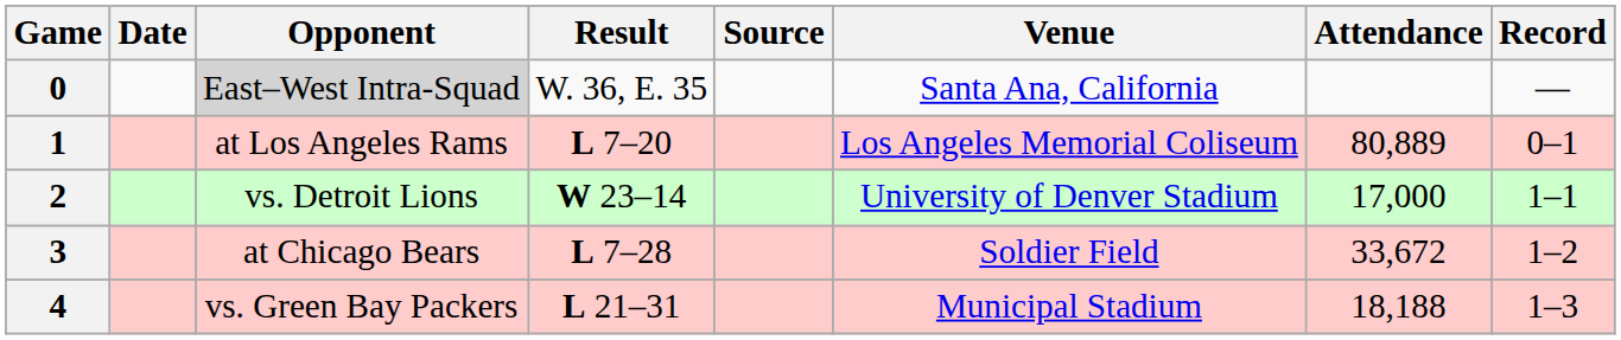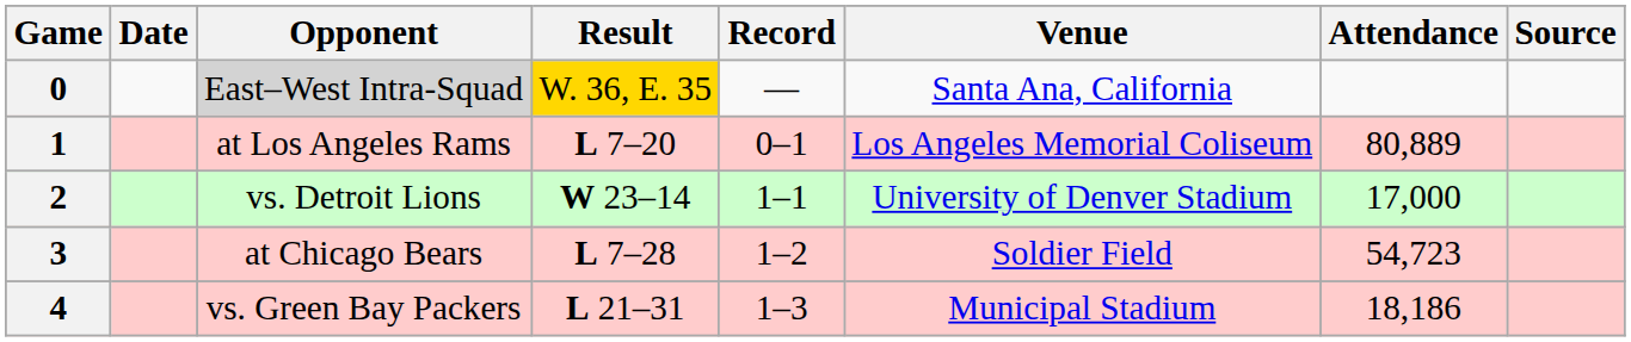columns swapped: Record <-> Source
0 | Result: no background -> gold background
3 | Attendance: 33,672 -> 54,723
4 | Attendance: 18,188 -> 18,186
